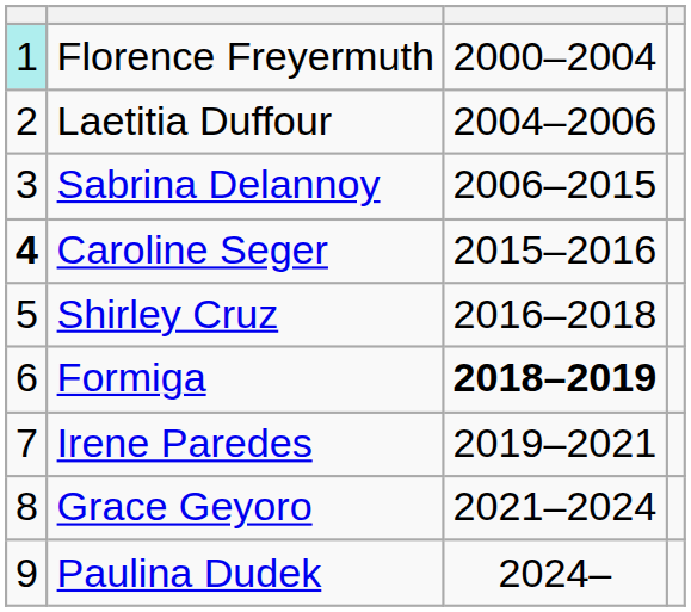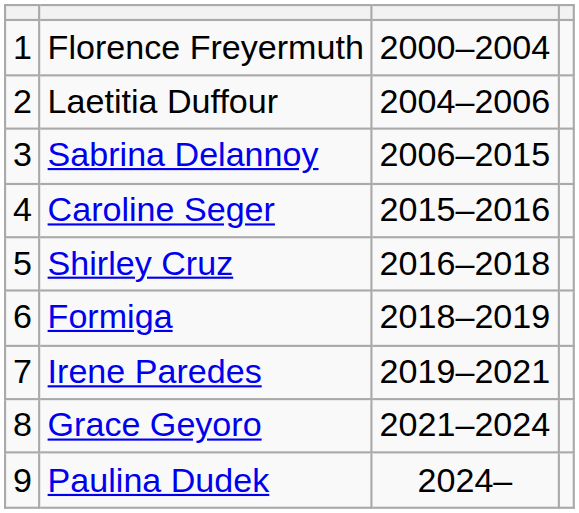Florence Freyermuth | column 1: paleturquoise background -> no background
Caroline Seger | column 1: bold -> normal
Formiga | column 3: bold -> normal
